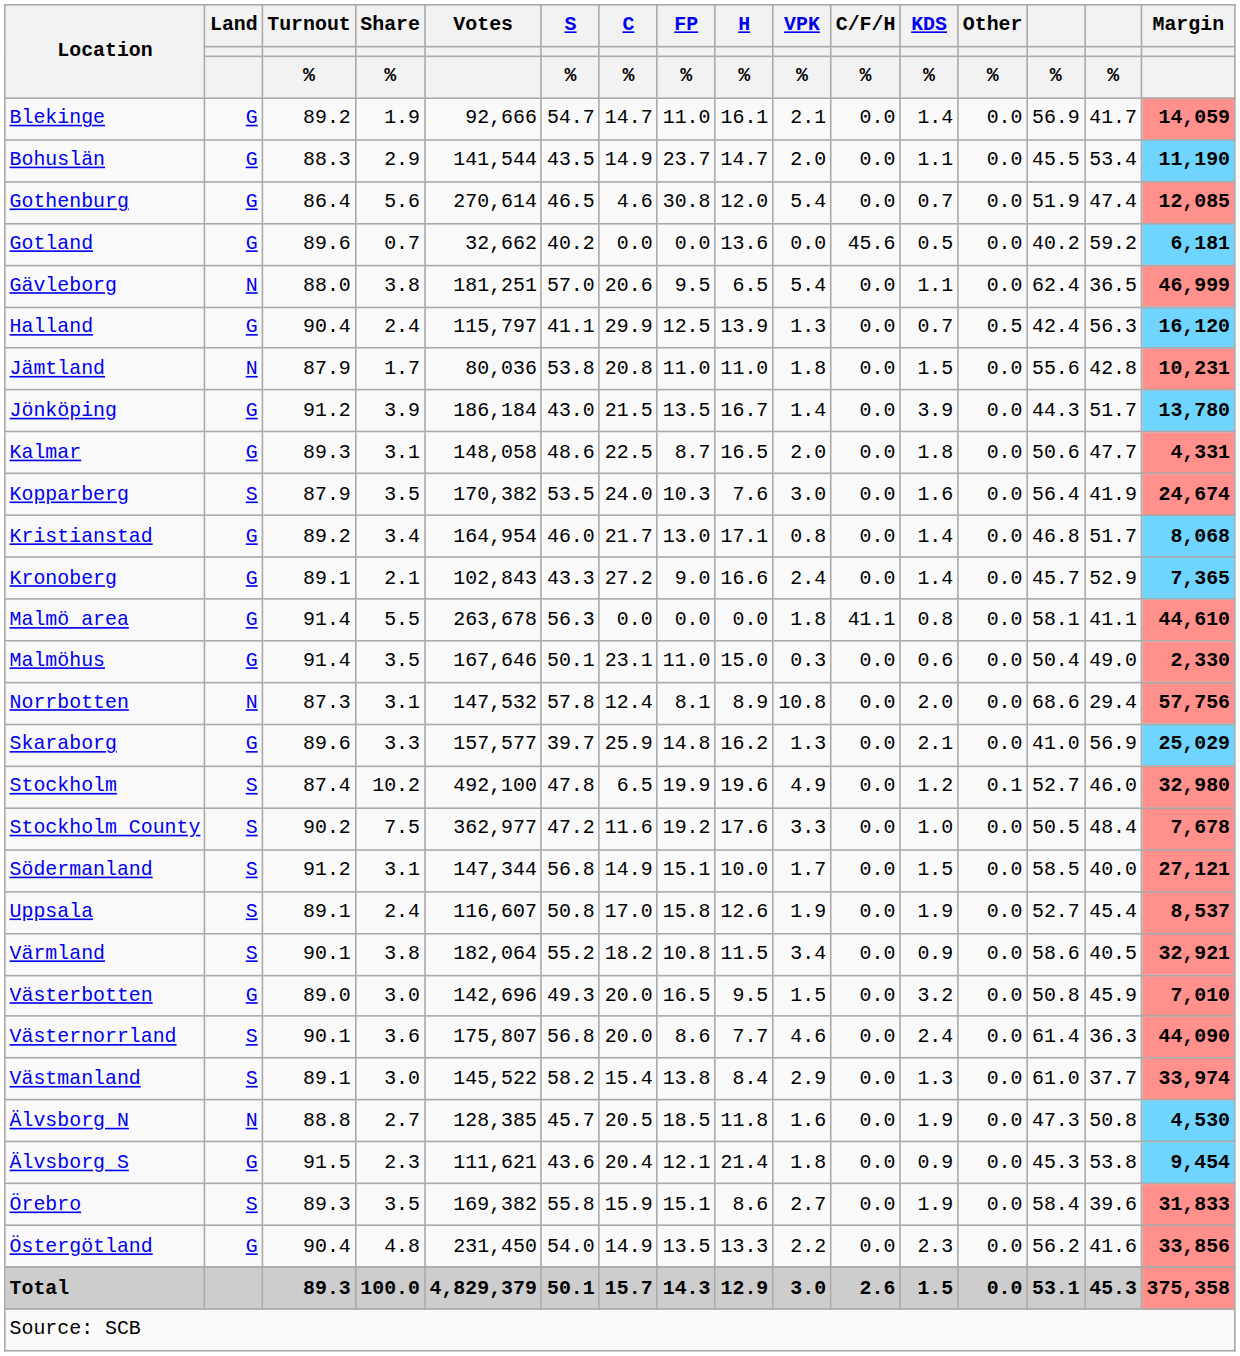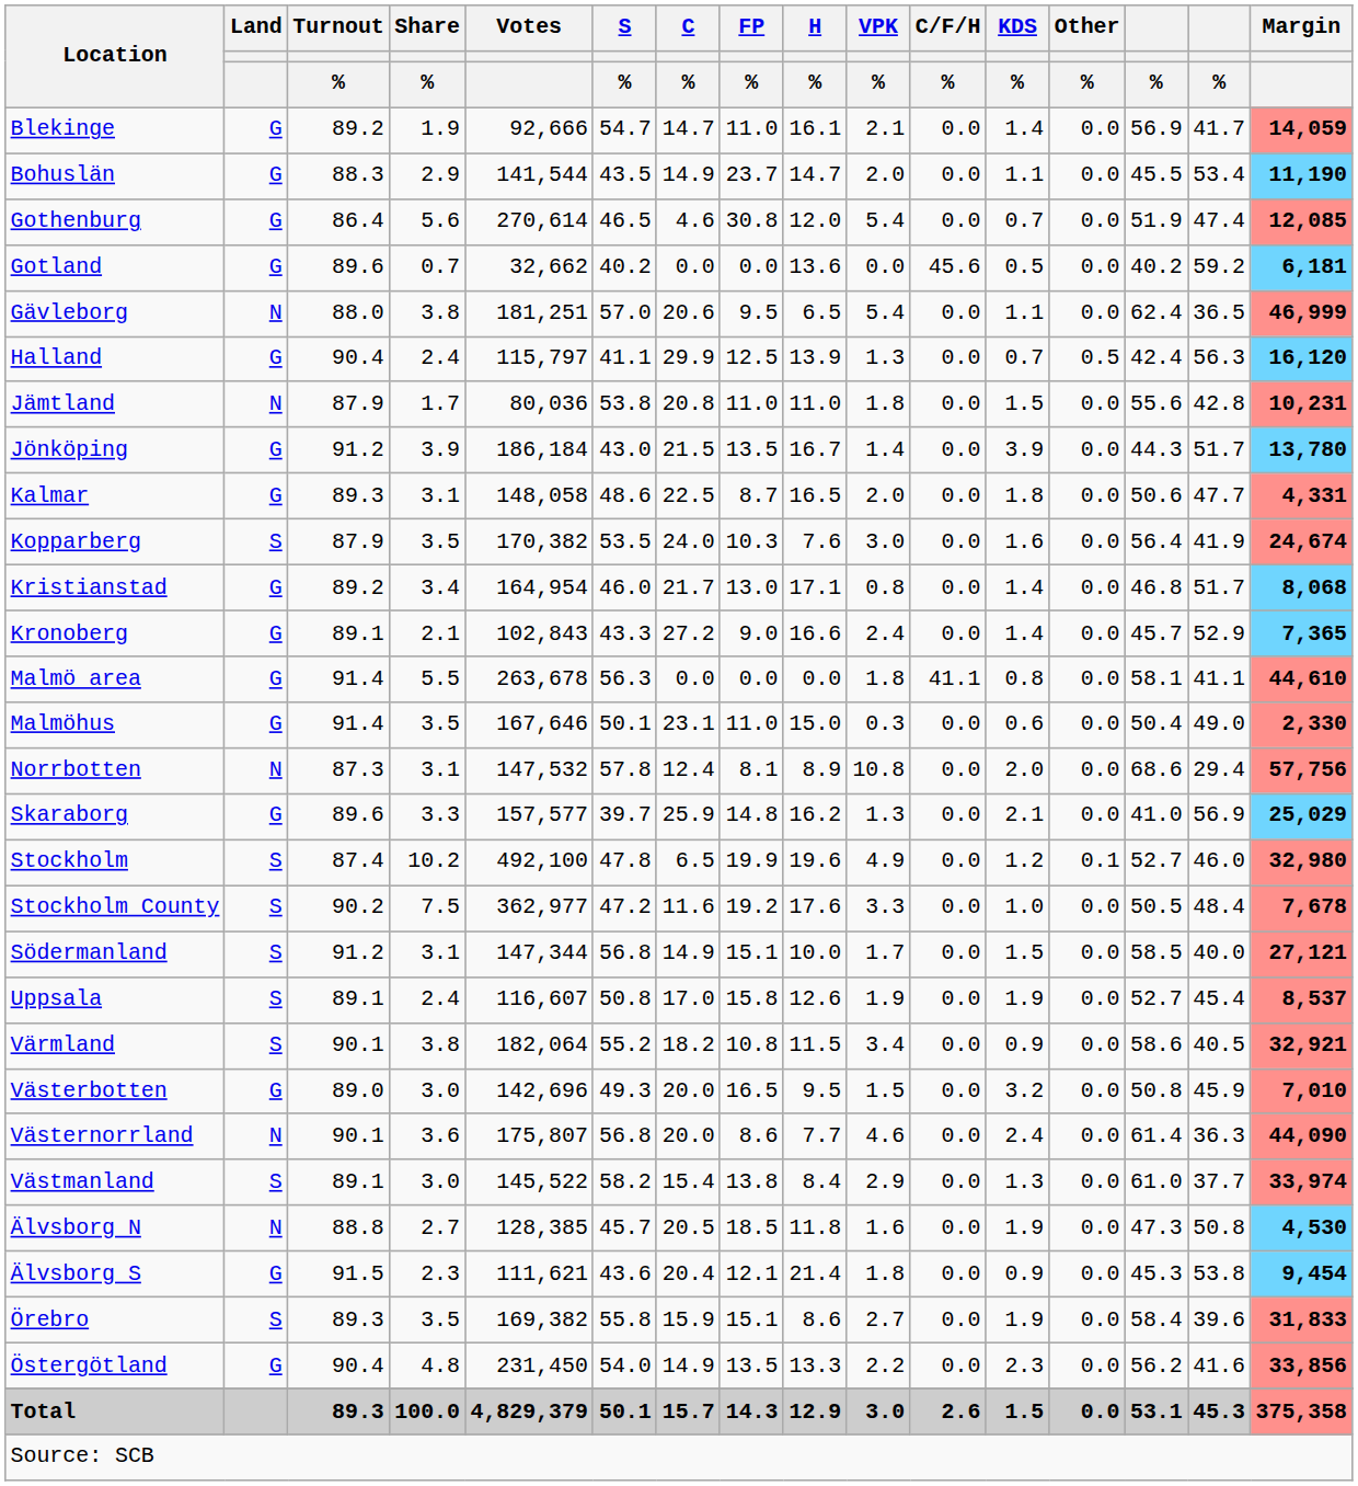Västernorrland | Land: S -> N
